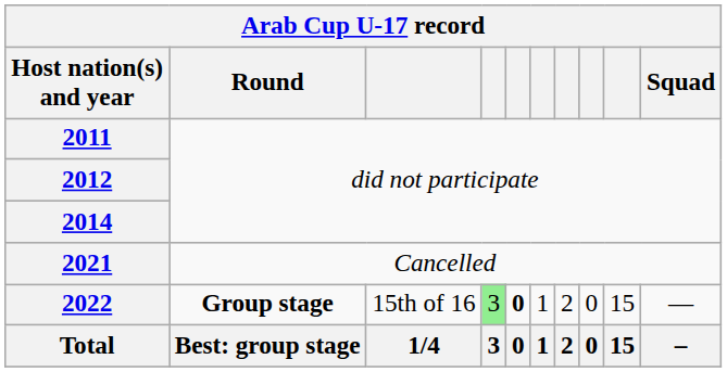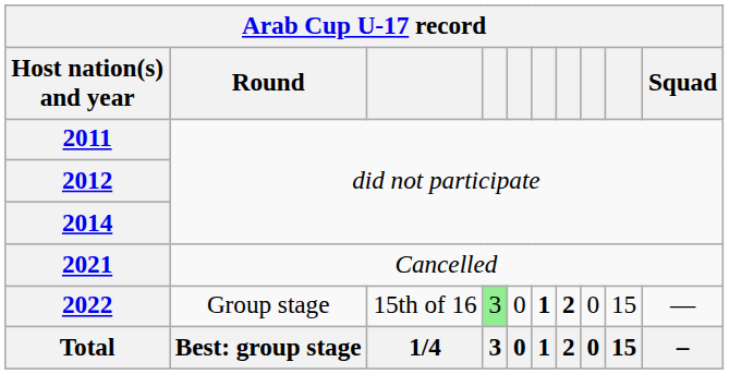2022 | Round: bold -> normal
2022 | column 5: bold -> normal
2022 | column 6: normal -> bold
2022 | column 7: normal -> bold
